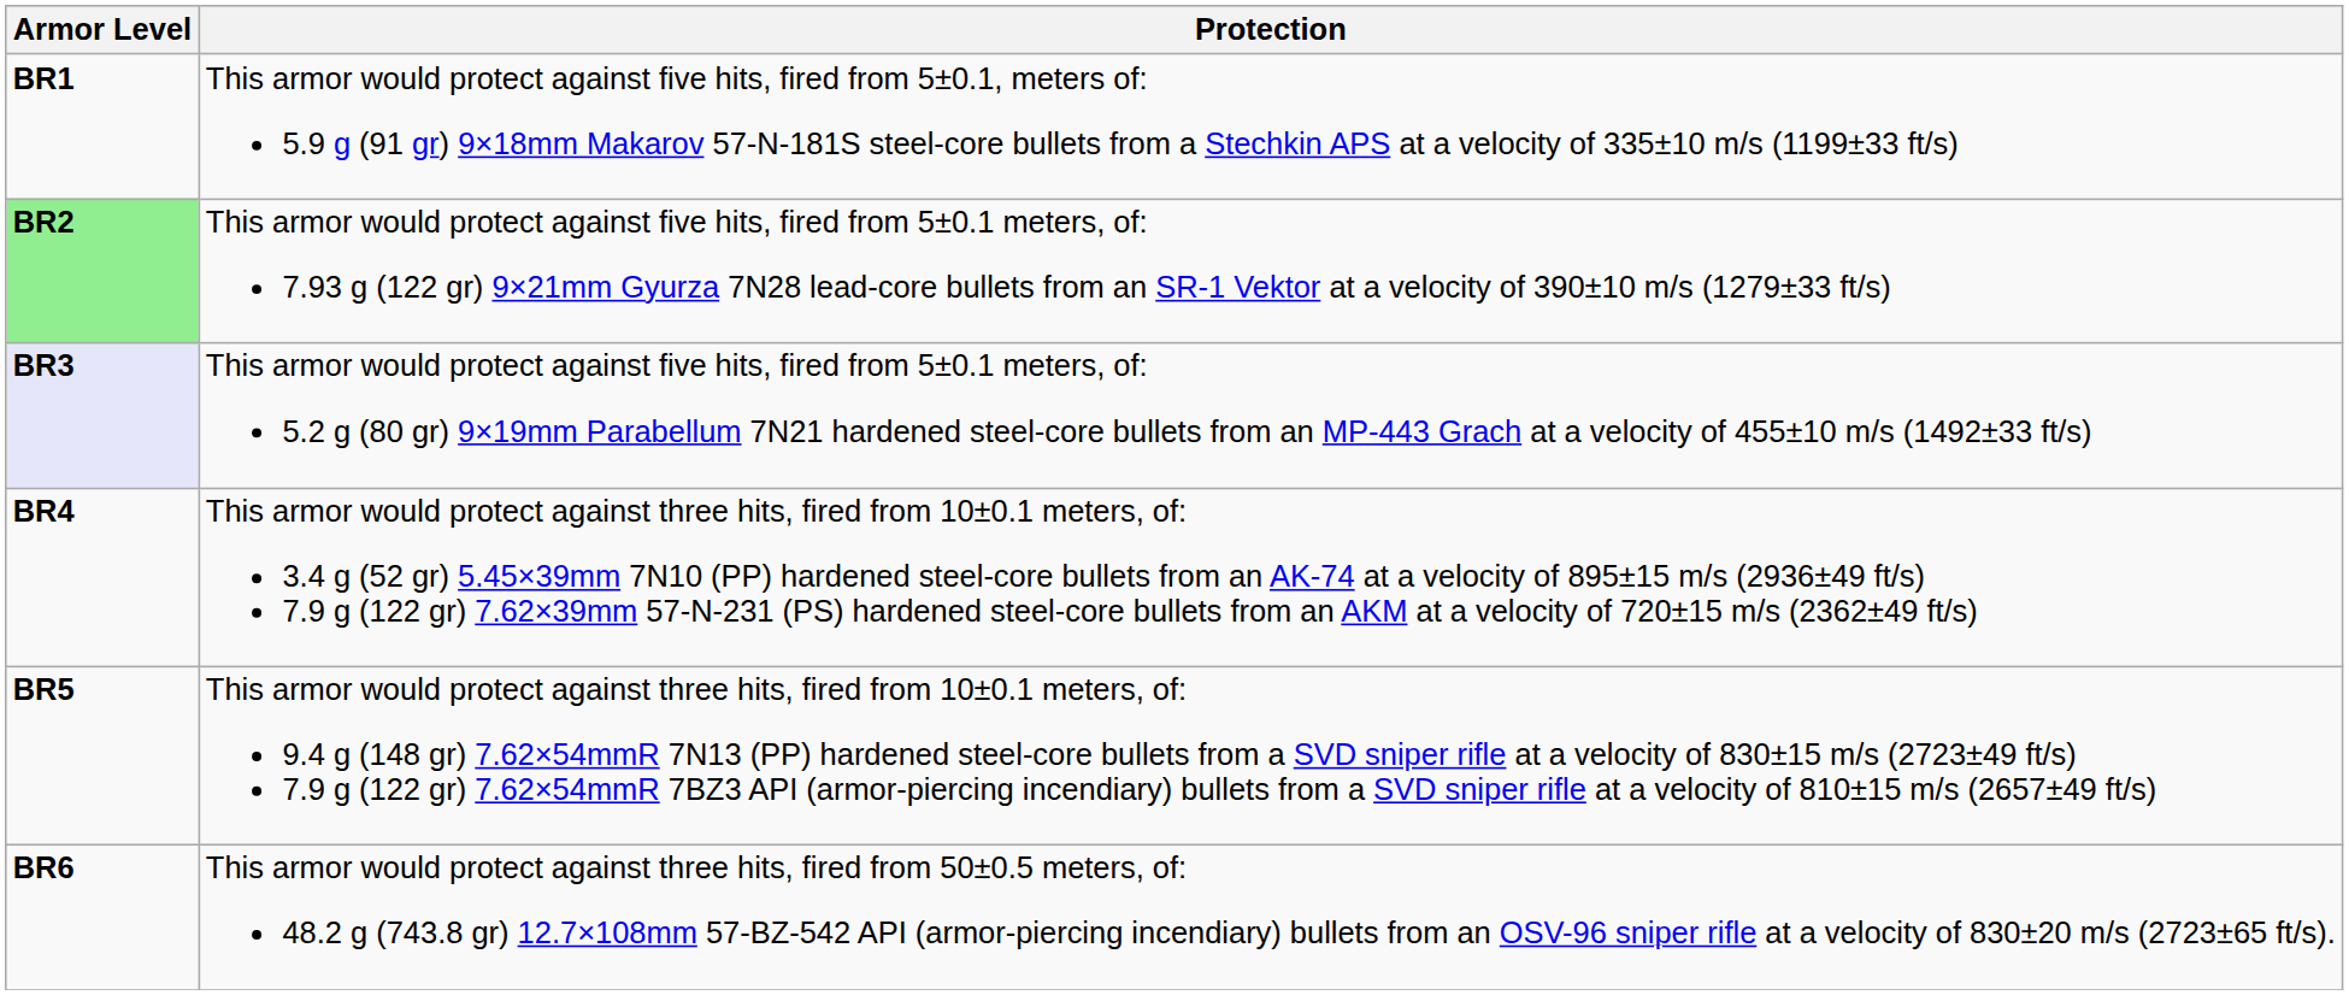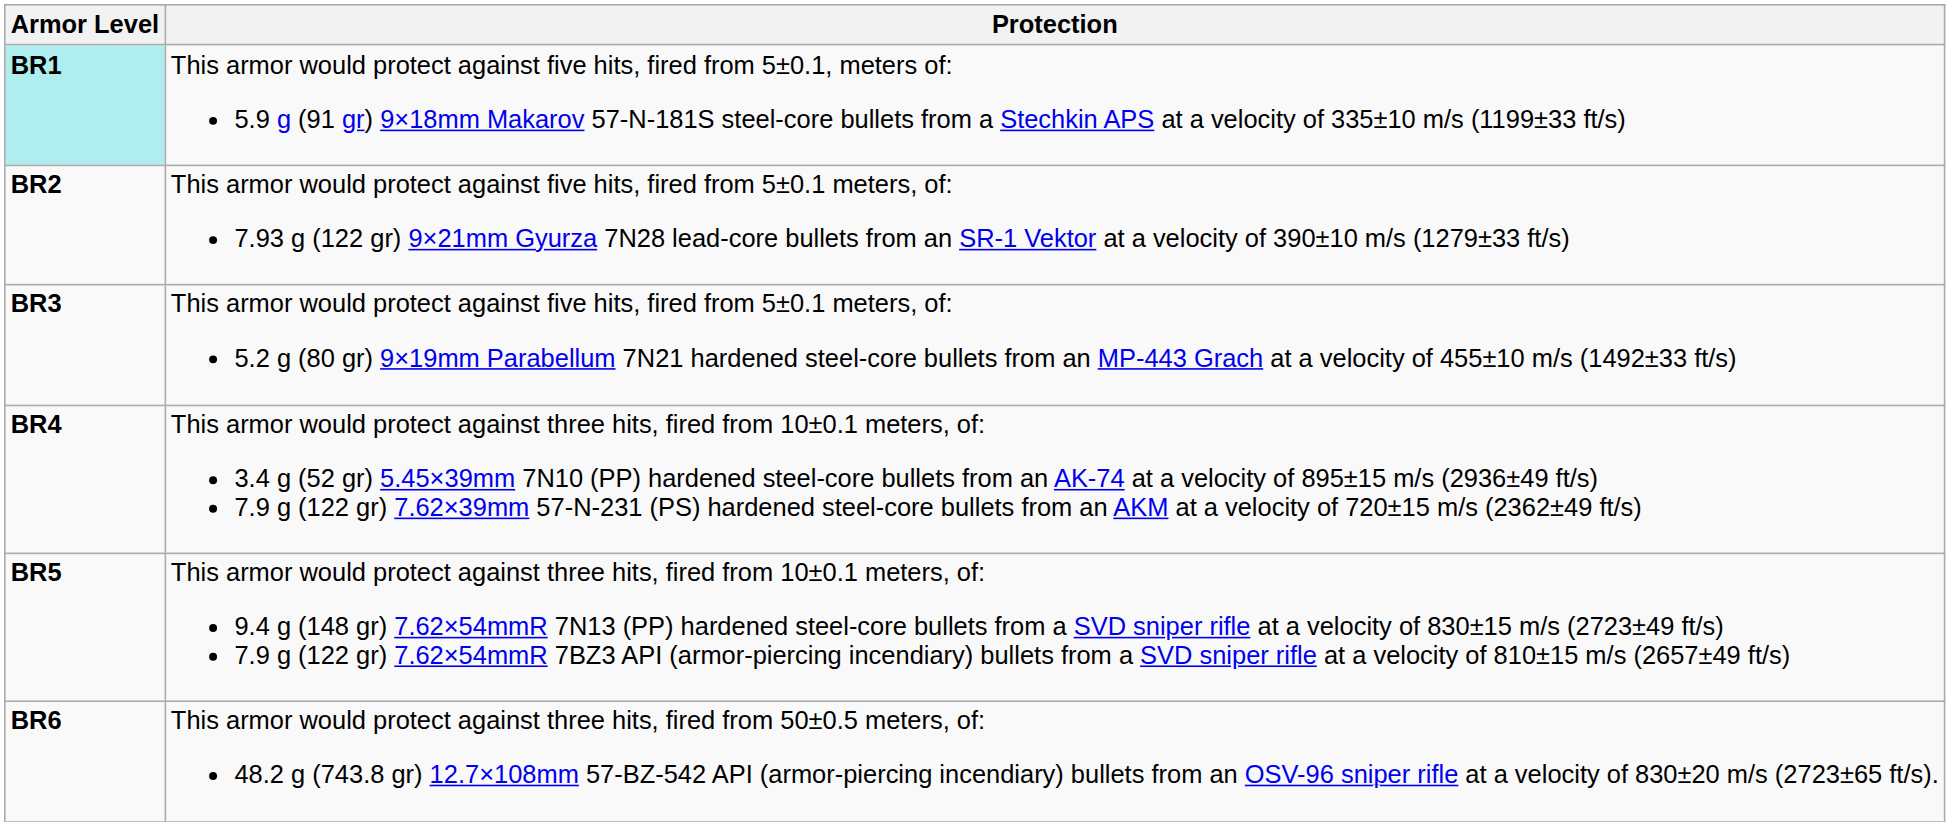BR1 | Armor Level: no background -> paleturquoise background
BR2 | Armor Level: lightgreen background -> no background
BR3 | Armor Level: lavender background -> no background
